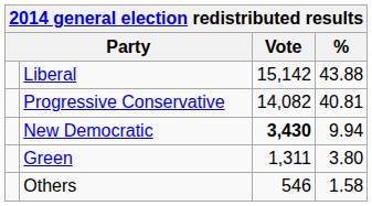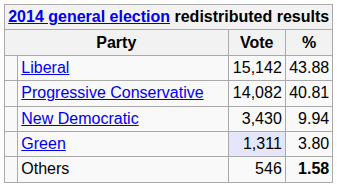New Democratic | Vote: bold -> normal
Green | Vote: no background -> lavender background
Others | %: normal -> bold
